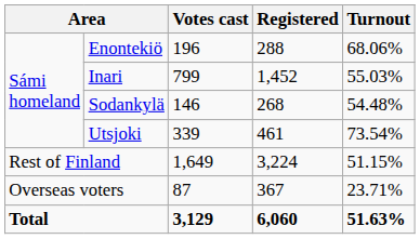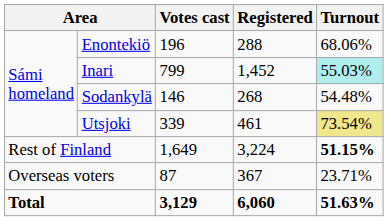Inari | Turnout: no background -> paleturquoise background
Utsjoki | Turnout: no background -> khaki background
Rest of Finland | Turnout: normal -> bold
